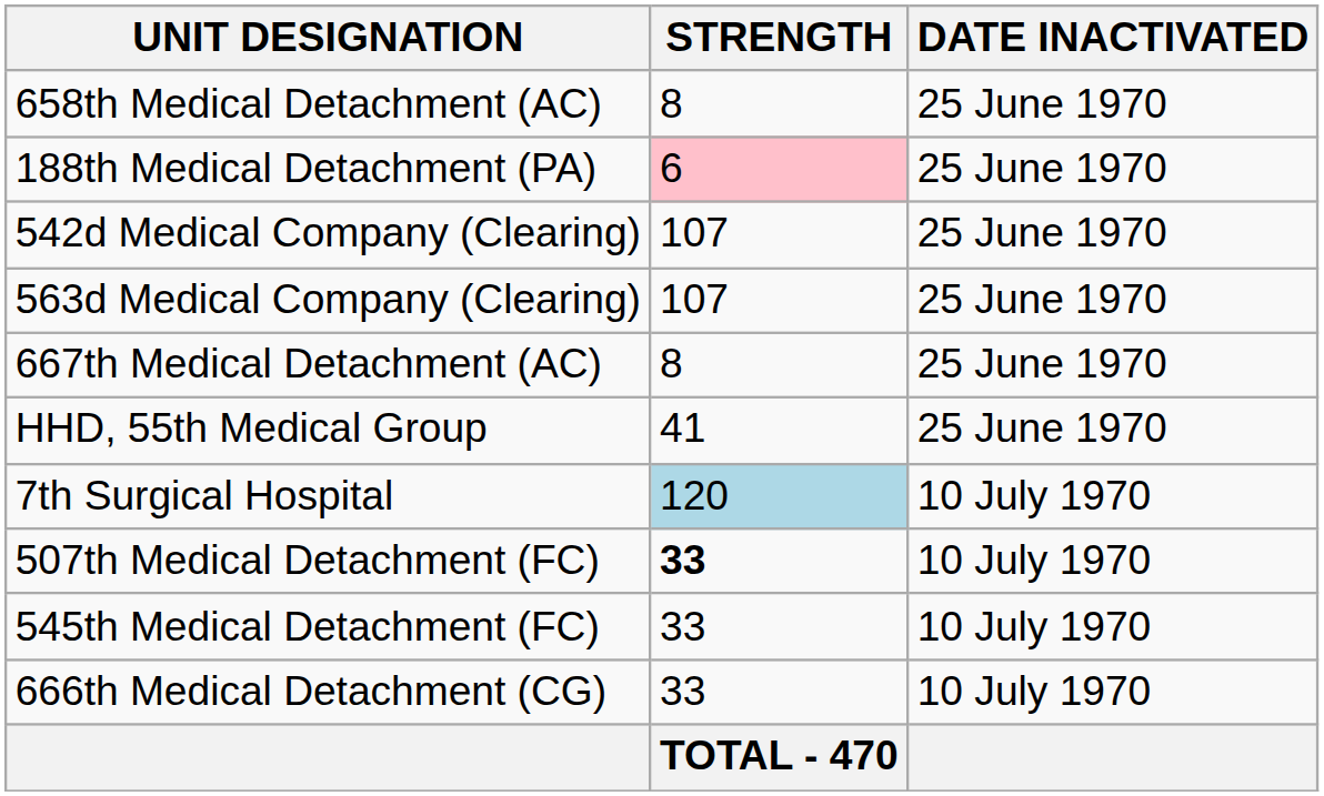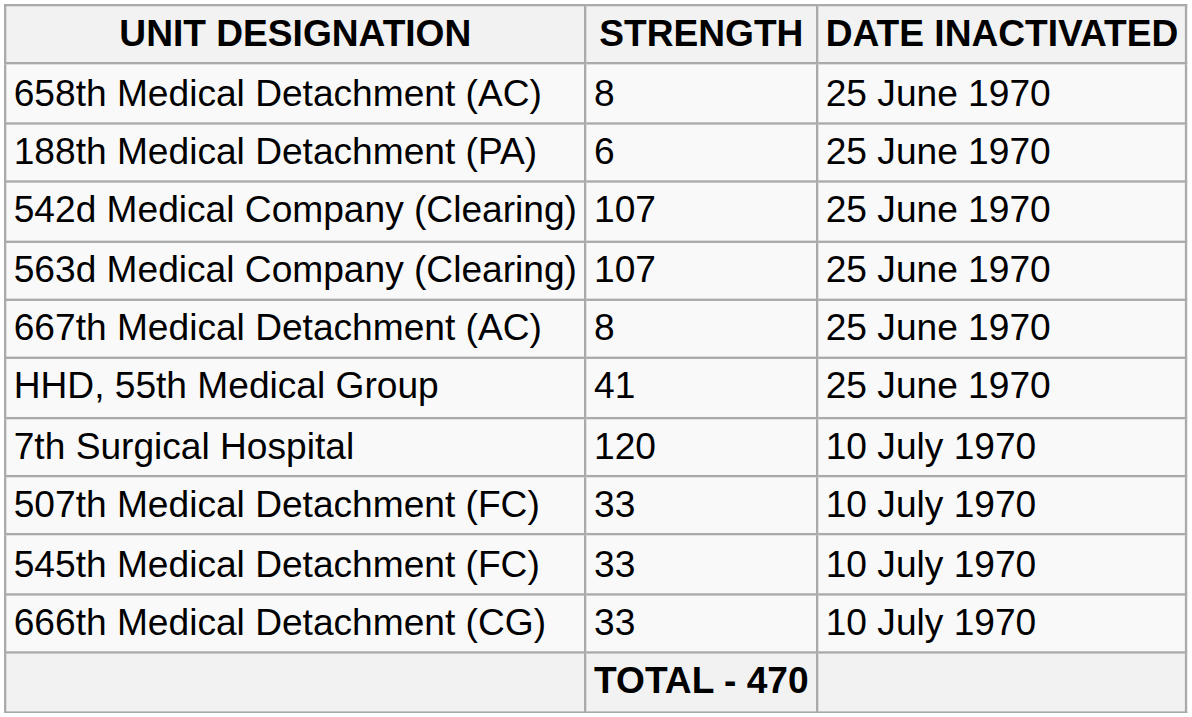188th Medical Detachment (PA) | STRENGTH: pink background -> no background
7th Surgical Hospital | STRENGTH: lightblue background -> no background
507th Medical Detachment (FC) | STRENGTH: bold -> normal
